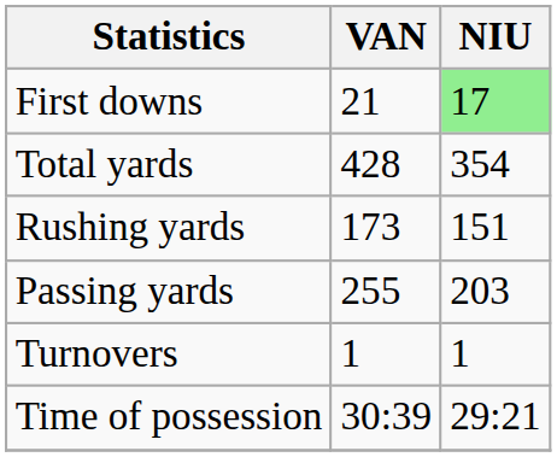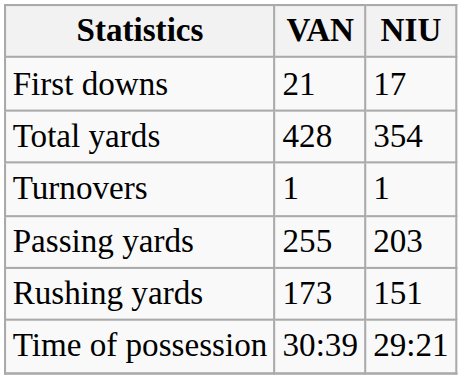First downs | NIU: lightgreen background -> no background
rows swapped: Rushing yards <-> Turnovers
